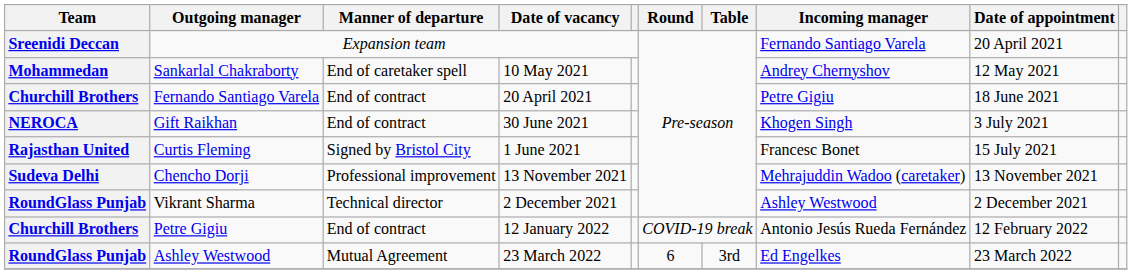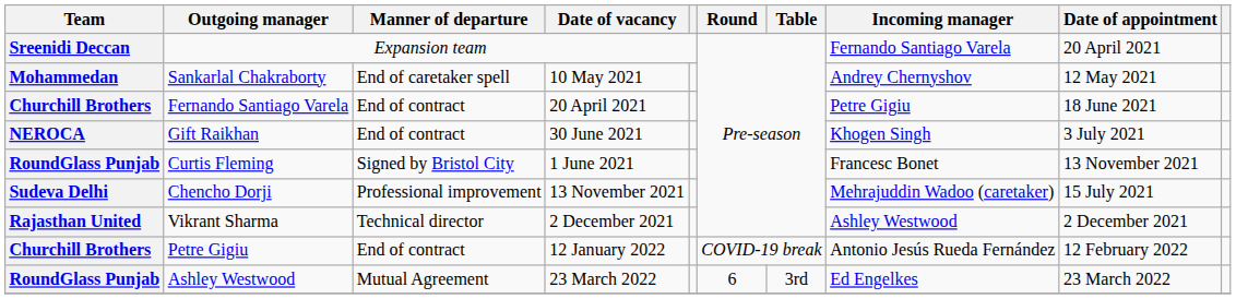Curtis Fleming | Team: Rajasthan United -> RoundGlass Punjab
Curtis Fleming | Date of appointment: 15 July 2021 -> 13 November 2021
Chencho Dorji | Date of appointment: 13 November 2021 -> 15 July 2021
Vikrant Sharma | Team: RoundGlass Punjab -> Rajasthan United
